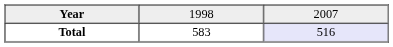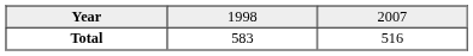row 2 | column 3: lavender background -> no background
